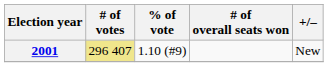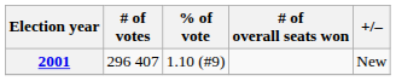2001 | # of votes: khaki background -> no background
